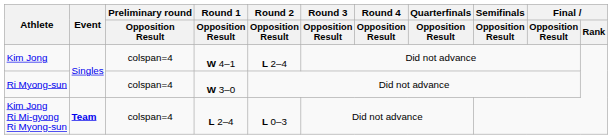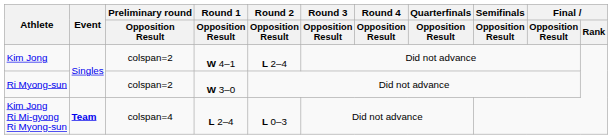Kim Jong | Preliminary round / Opposition Result: colspan=4 -> colspan=2
Ri Myong-sun | Preliminary round / Opposition Result: colspan=4 -> colspan=2
